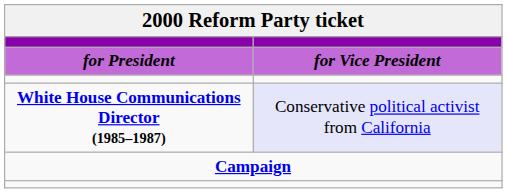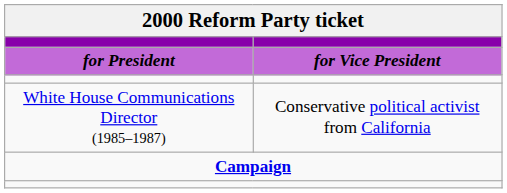White House Communications Director (1985–1987) | column 1: bold -> normal
White House Communications Director (1985–1987) | column 2: lavender background -> no background
